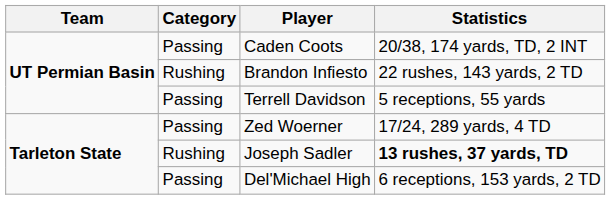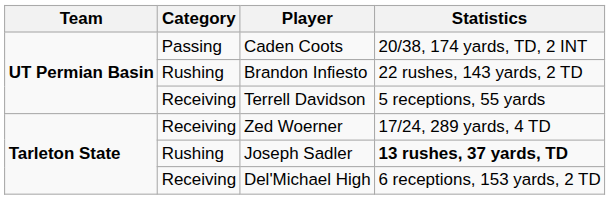Terrell Davidson | Category: Passing -> Receiving
Zed Woerner | Category: Passing -> Receiving
Del'Michael High | Category: Passing -> Receiving
